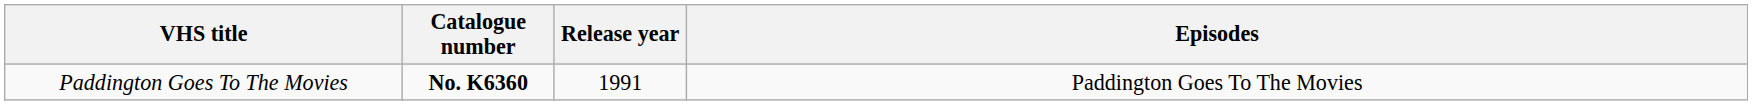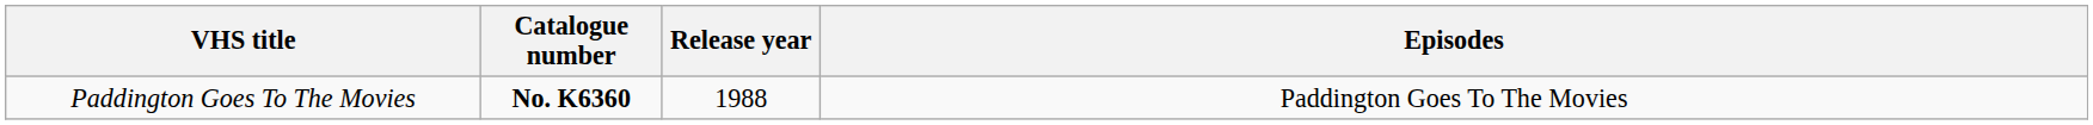row 2 | Release year: 1991 -> 1988
